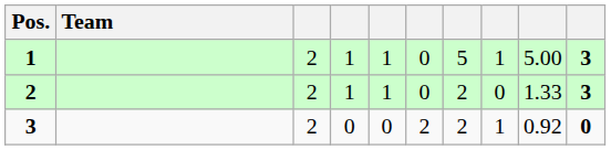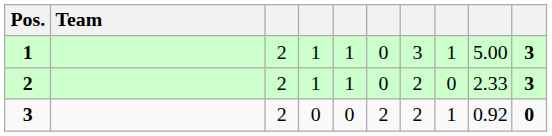row 2 | column 7: 5 -> 3
row 3 | column 9: 1.33 -> 2.33
